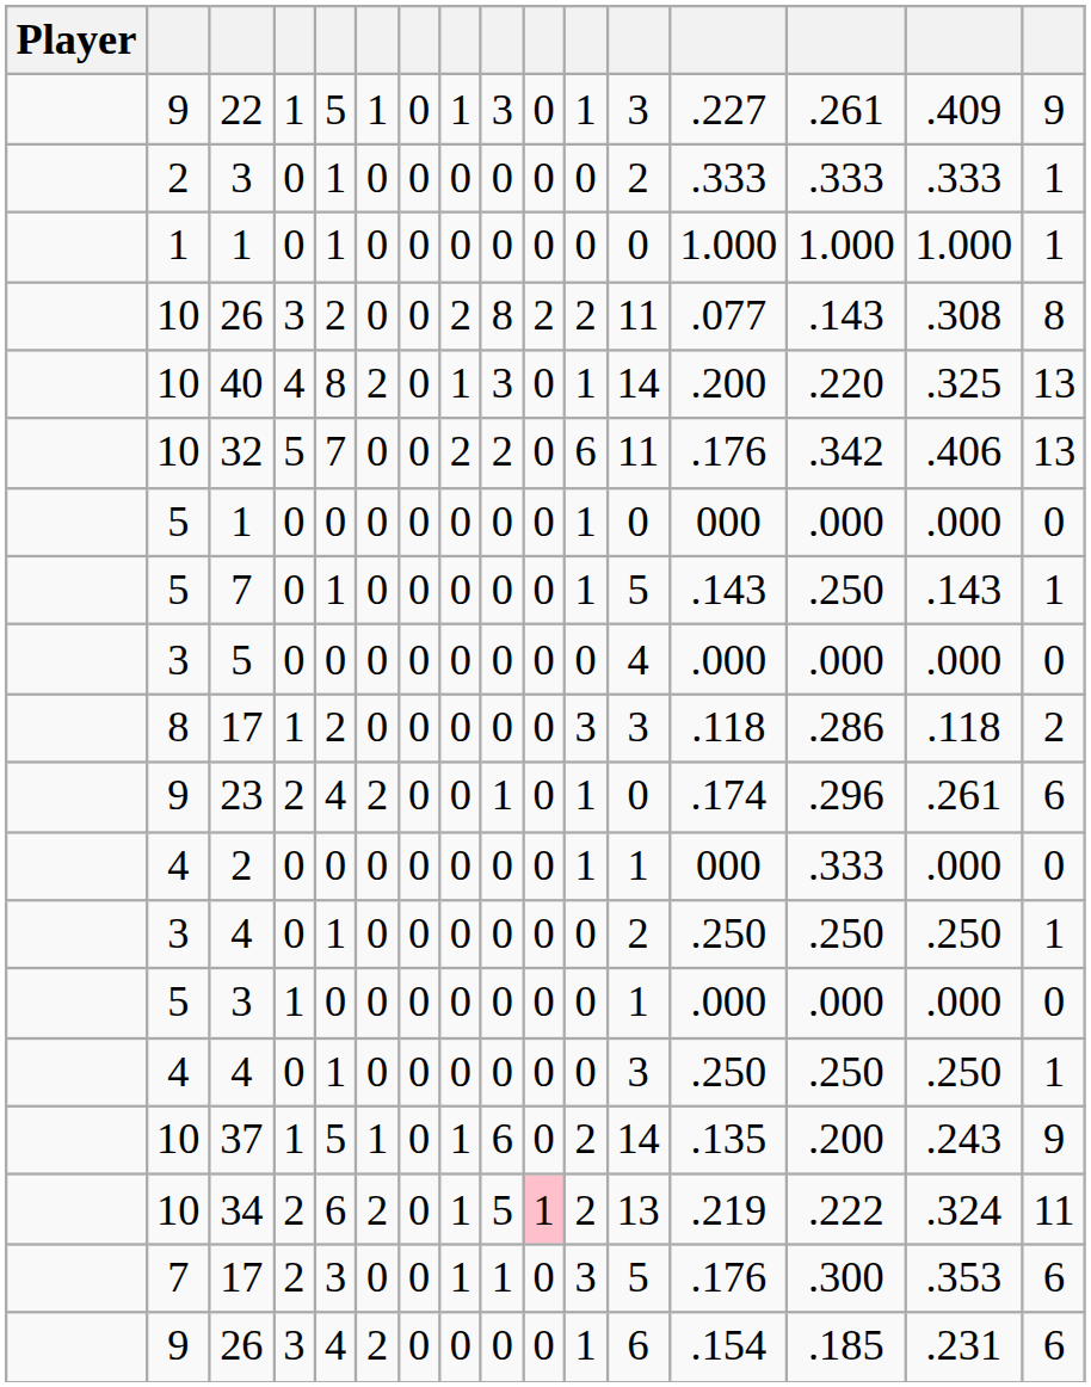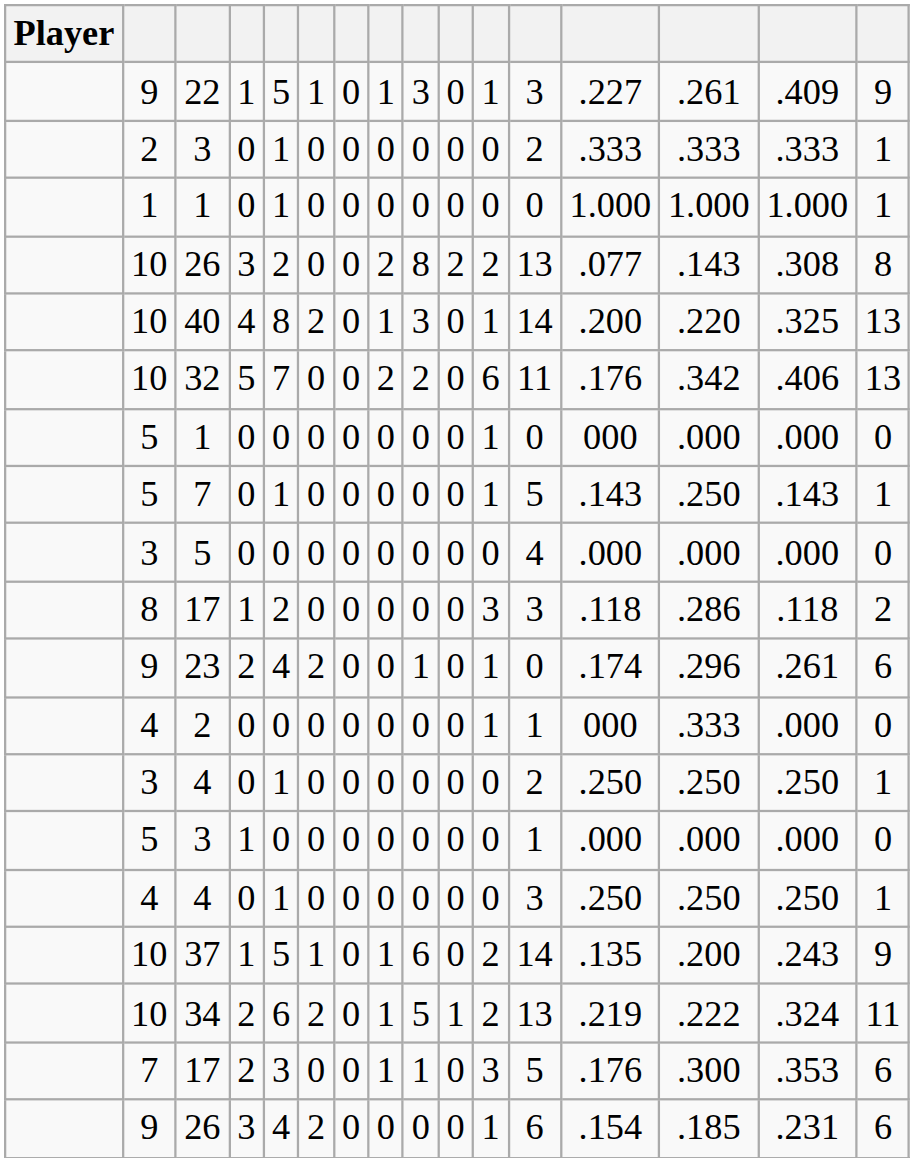10 / 26 | column 12: 11 -> 13
34 | column 10: pink background -> no background
